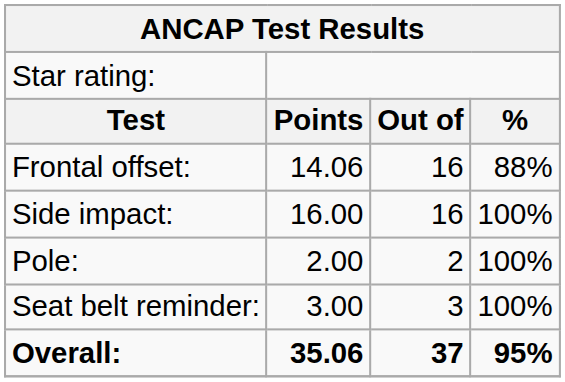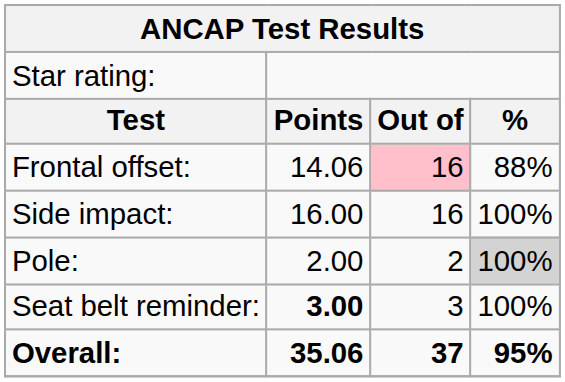Frontal offset: | column 3: no background -> pink background
Pole: | column 4: no background -> lightgrey background
Seat belt reminder: | column 2: normal -> bold
